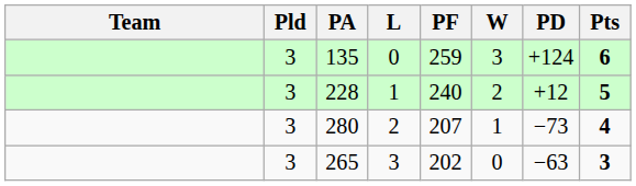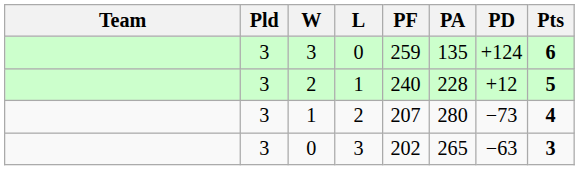columns swapped: W <-> PA
